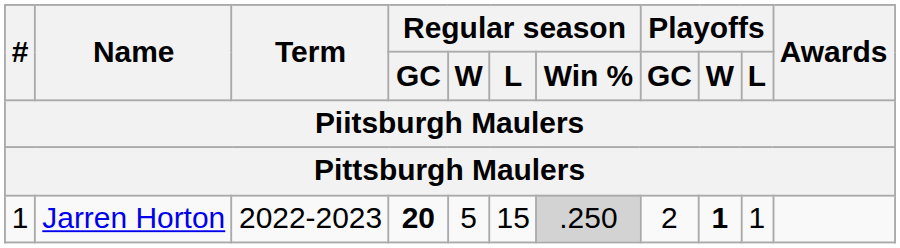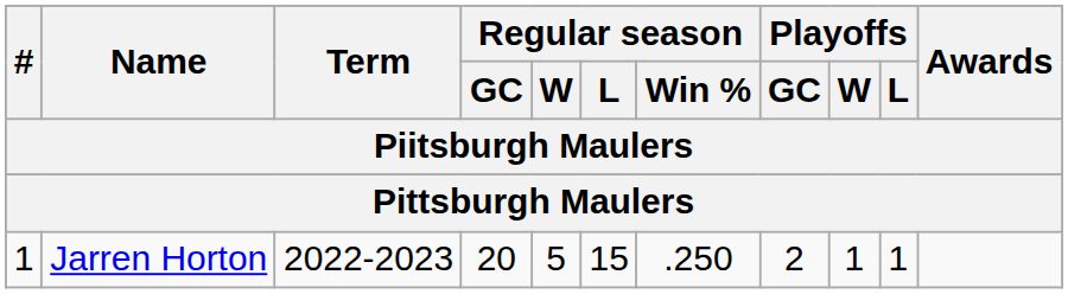Jarren Horton | Regular season / GC: bold -> normal
Jarren Horton | Regular season / Win %: lightgrey background -> no background
Jarren Horton | Playoffs / W: bold -> normal
